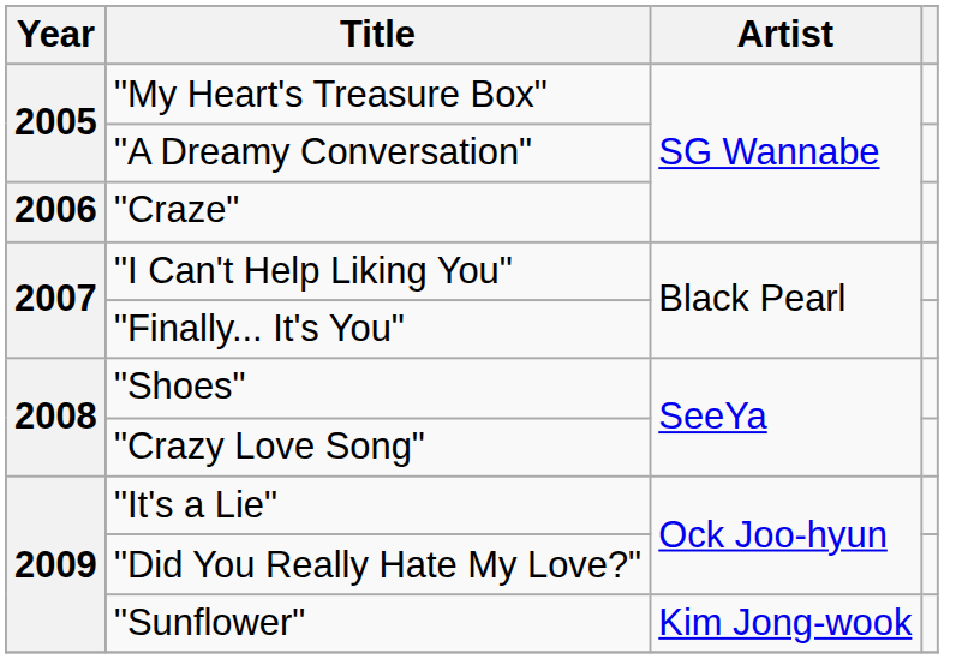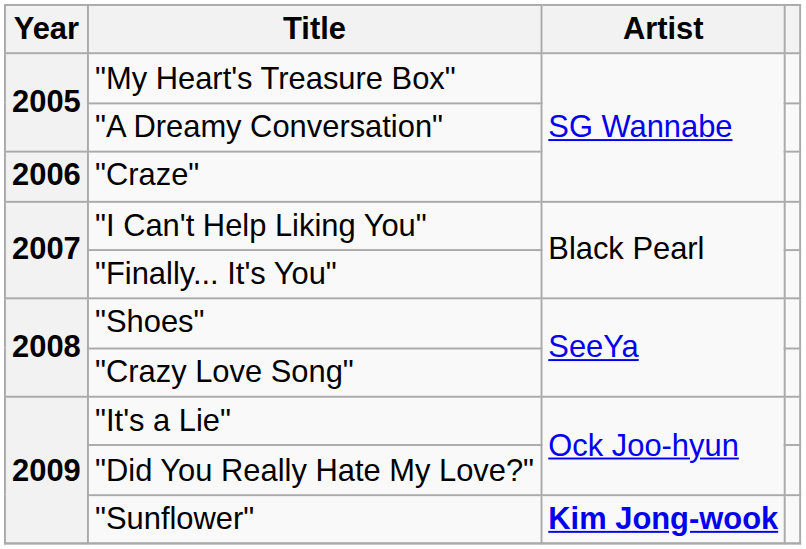"Sunflower" | Artist: normal -> bold
